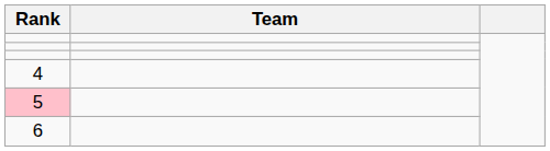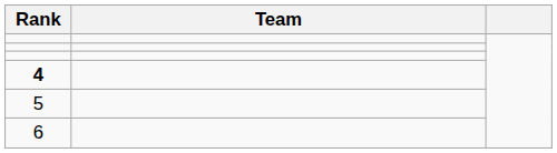4 | Rank: normal -> bold
5 | Rank: pink background -> no background
